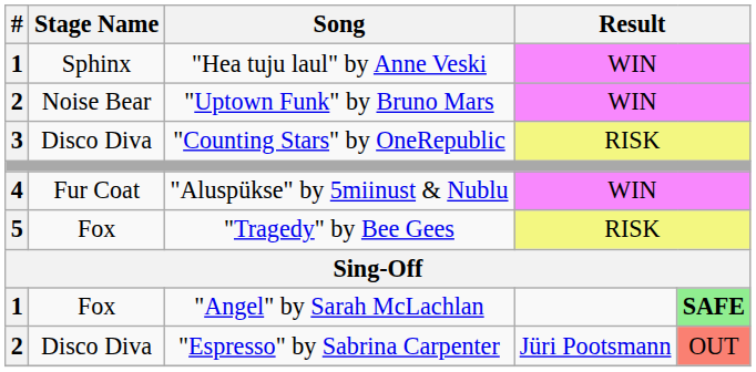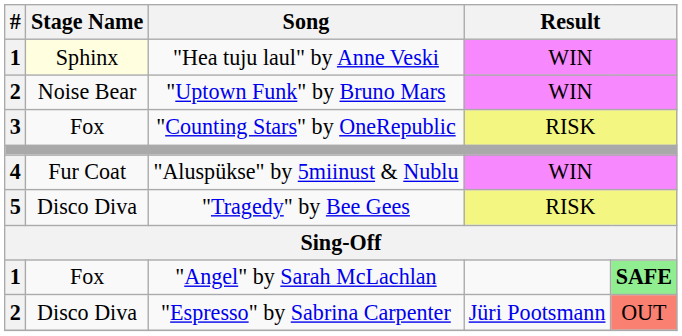"Hea tuju laul" by Anne Veski | Stage Name: no background -> lightyellow background
"Counting Stars" by OneRepublic | Stage Name: Disco Diva -> Fox
"Tragedy" by Bee Gees | Stage Name: Fox -> Disco Diva
